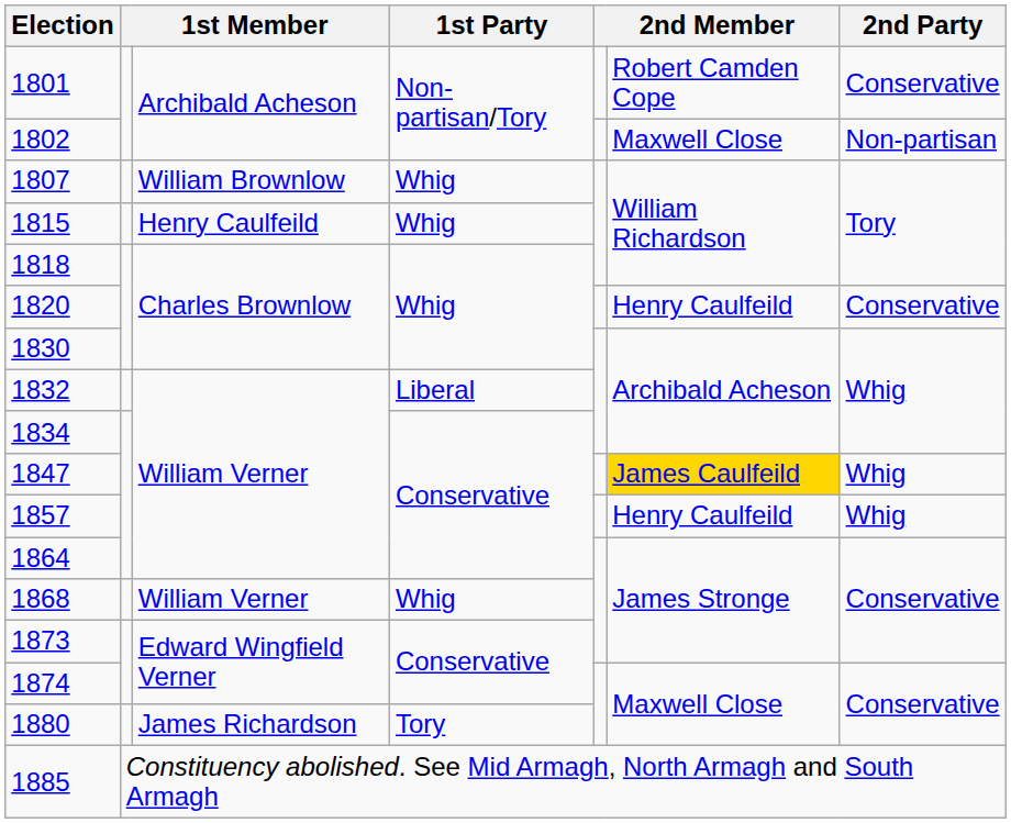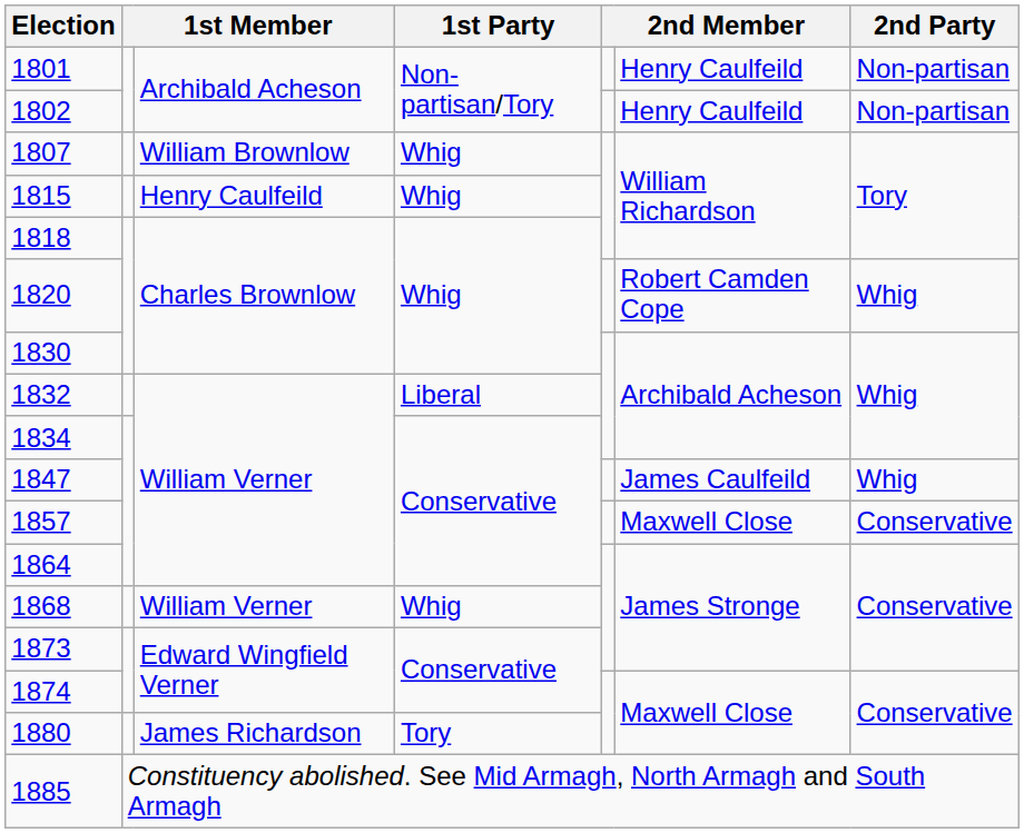1801 | column 6: Robert Camden Cope -> Henry Caulfeild
1801 | 2nd Party: Conservative -> Non-partisan
1802 | column 6: Maxwell Close -> Henry Caulfeild
1820 | column 6: Henry Caulfeild -> Robert Camden Cope
1820 | 2nd Party: Conservative -> Whig
1847 | column 6: gold background -> no background
1857 | column 6: Henry Caulfeild -> Maxwell Close
1857 | 2nd Party: Whig -> Conservative
